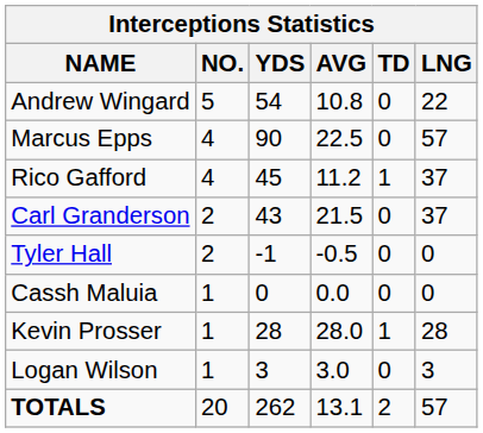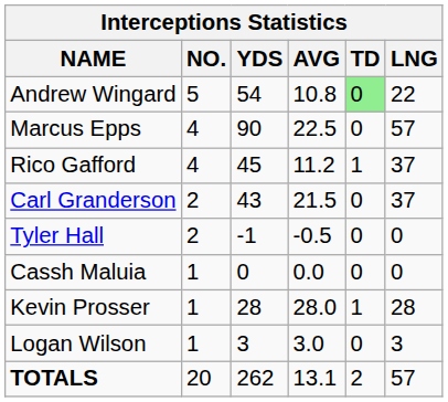Andrew Wingard | TD: no background -> lightgreen background
